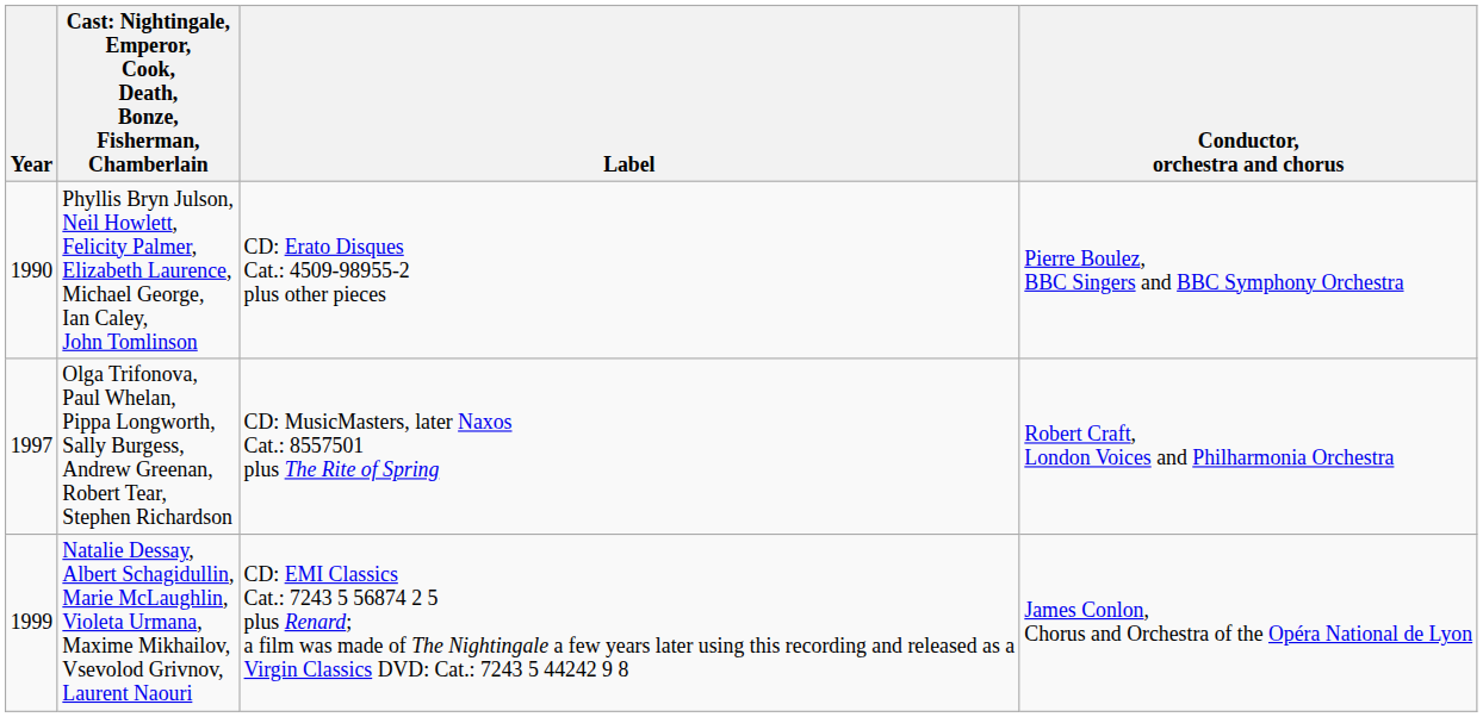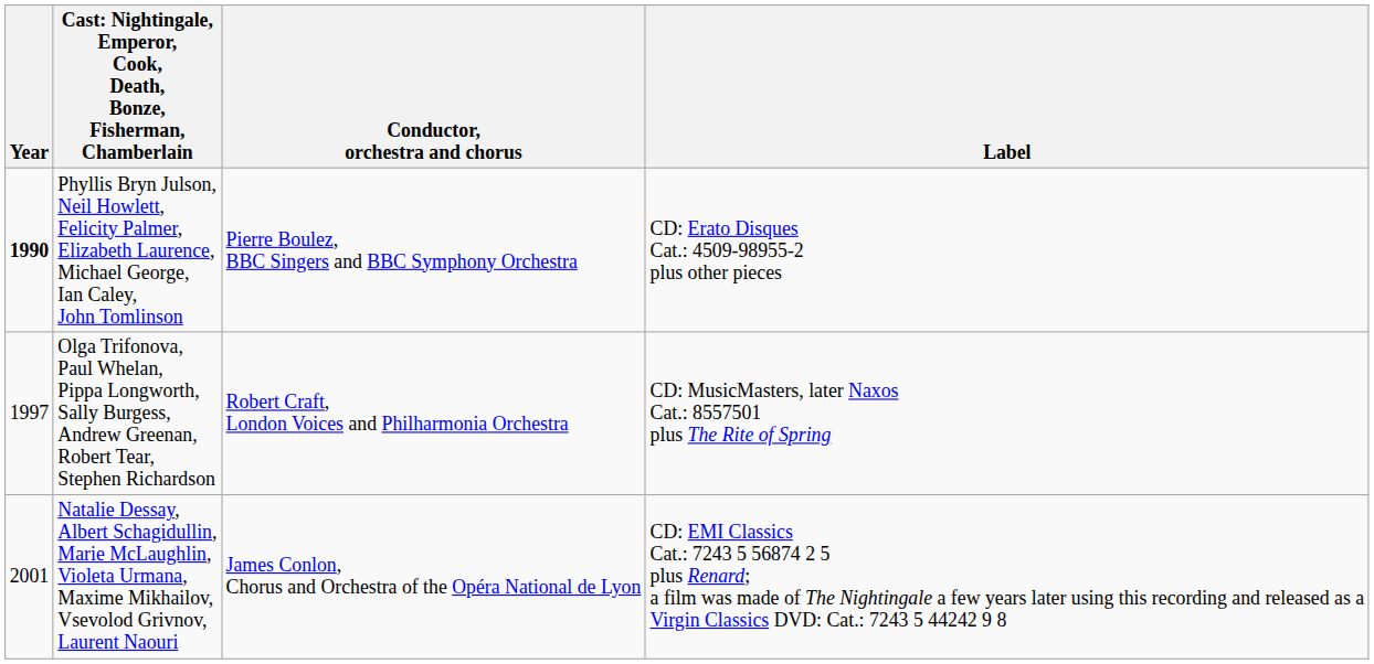columns swapped: Conductor, orchestra and chorus <-> Label
row 2 | Year: normal -> bold
row 4 | Year: 1999 -> 2001
